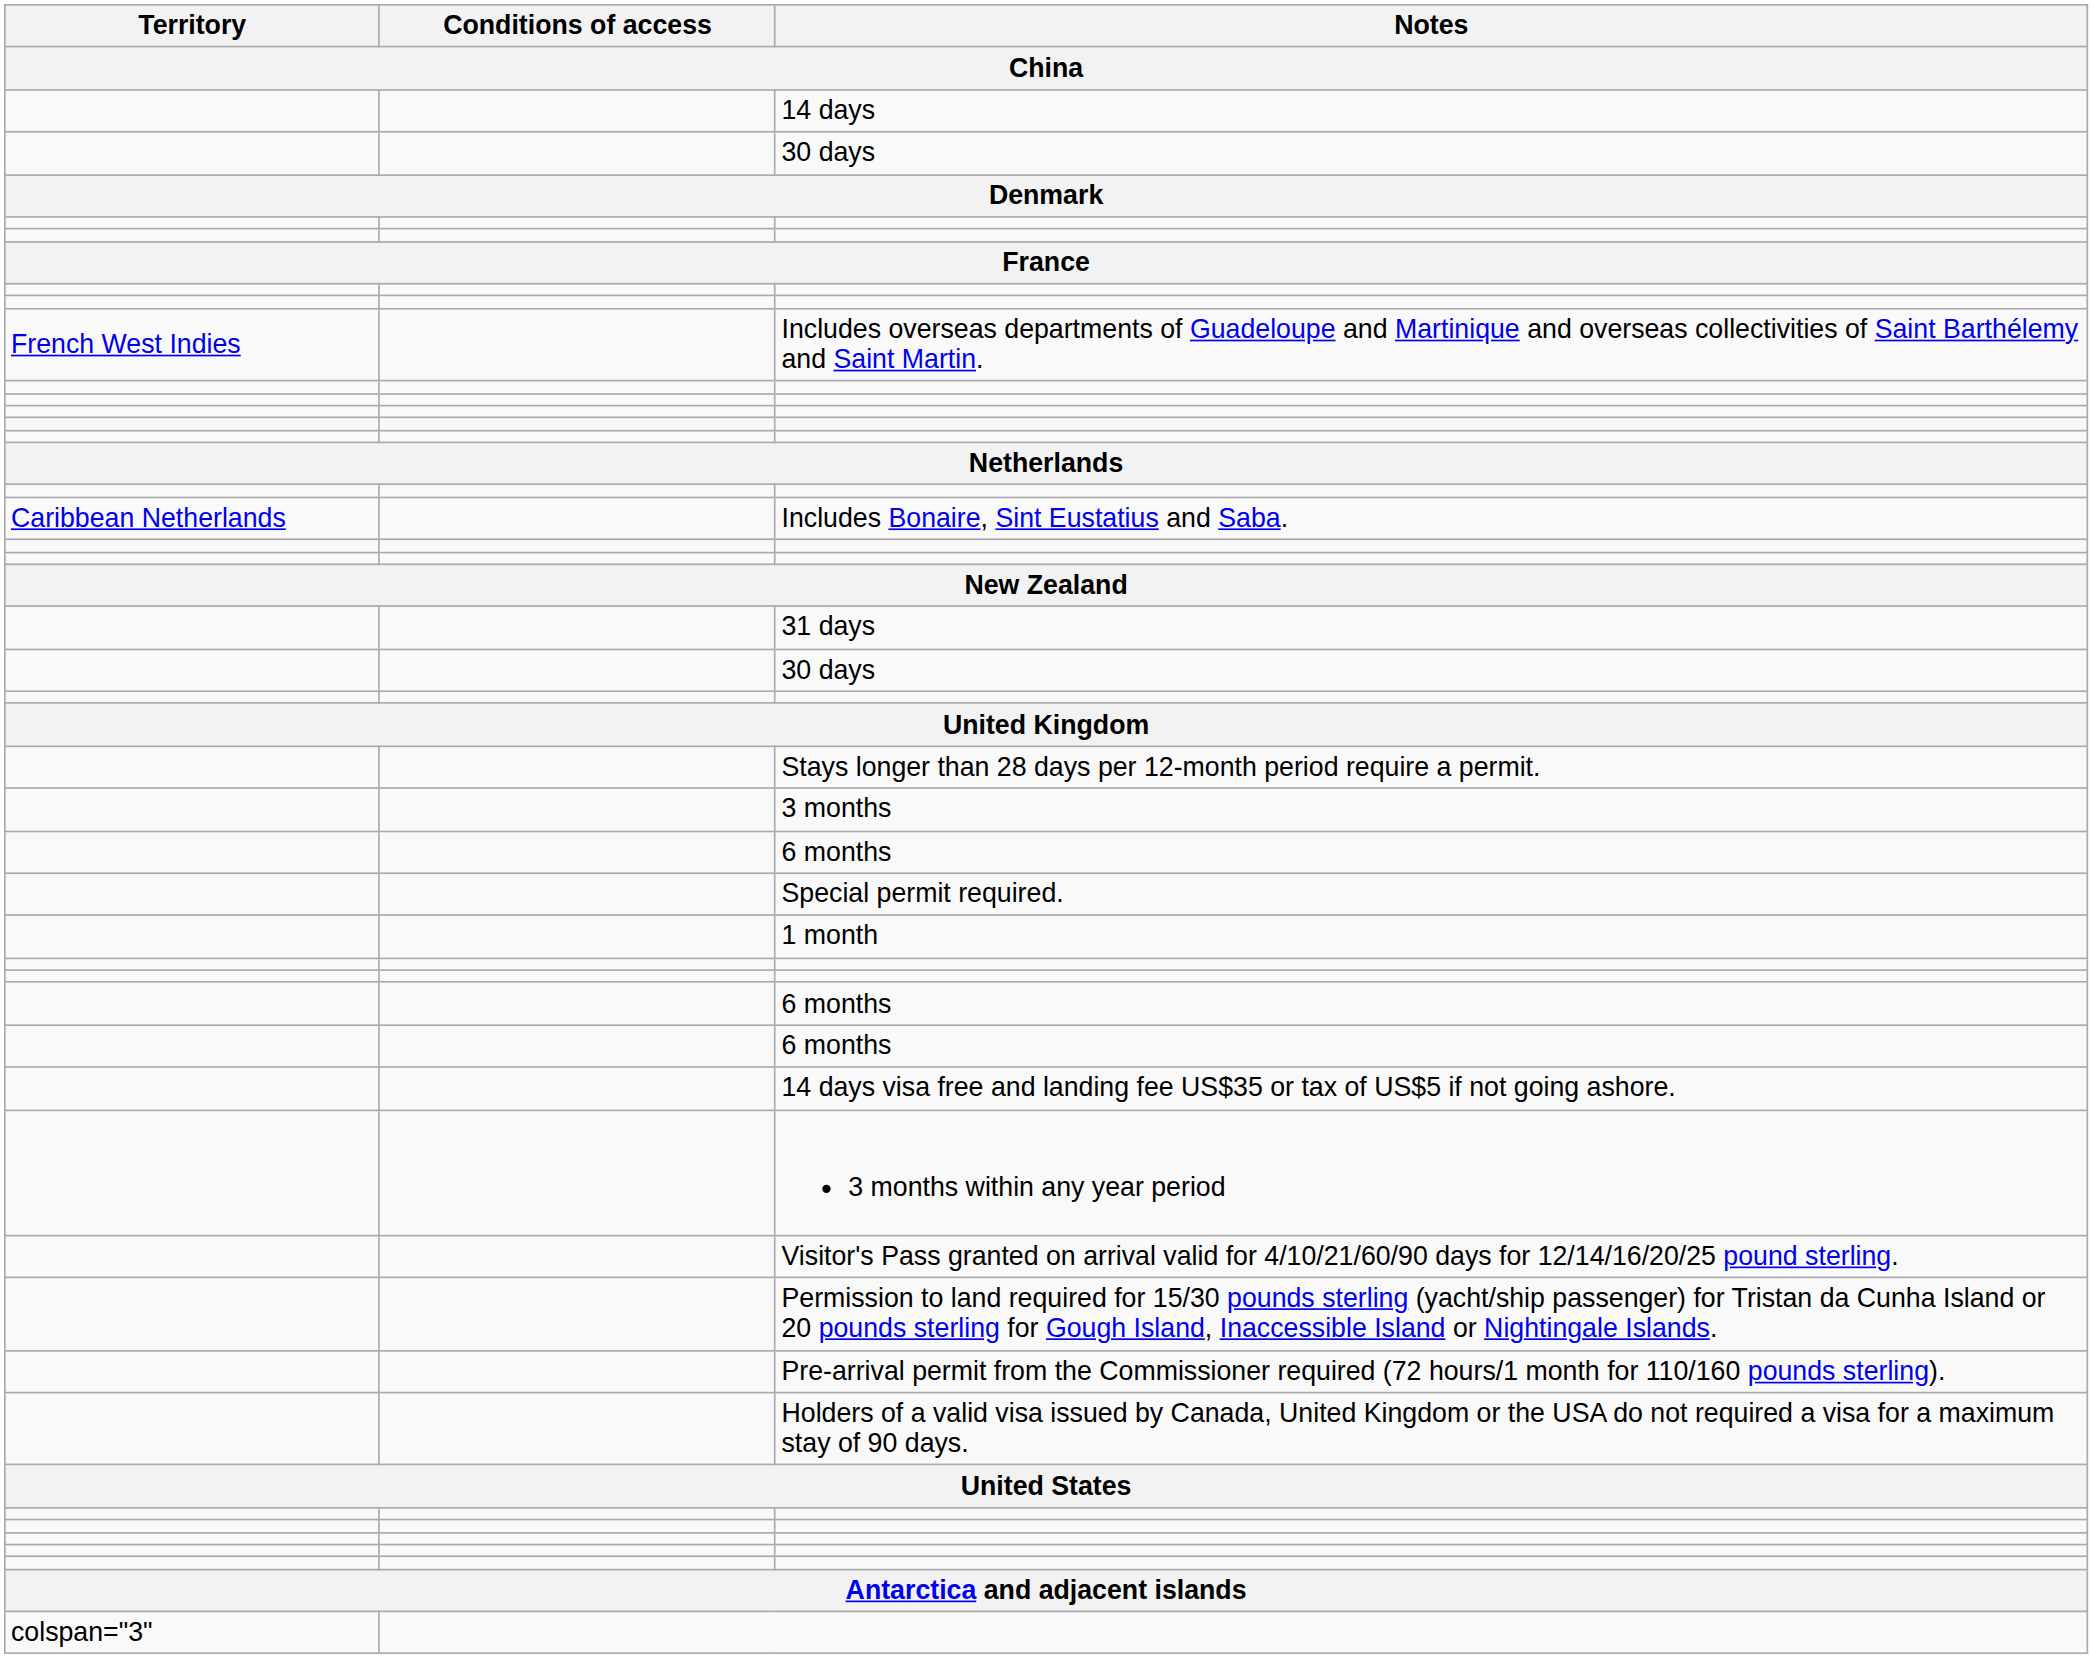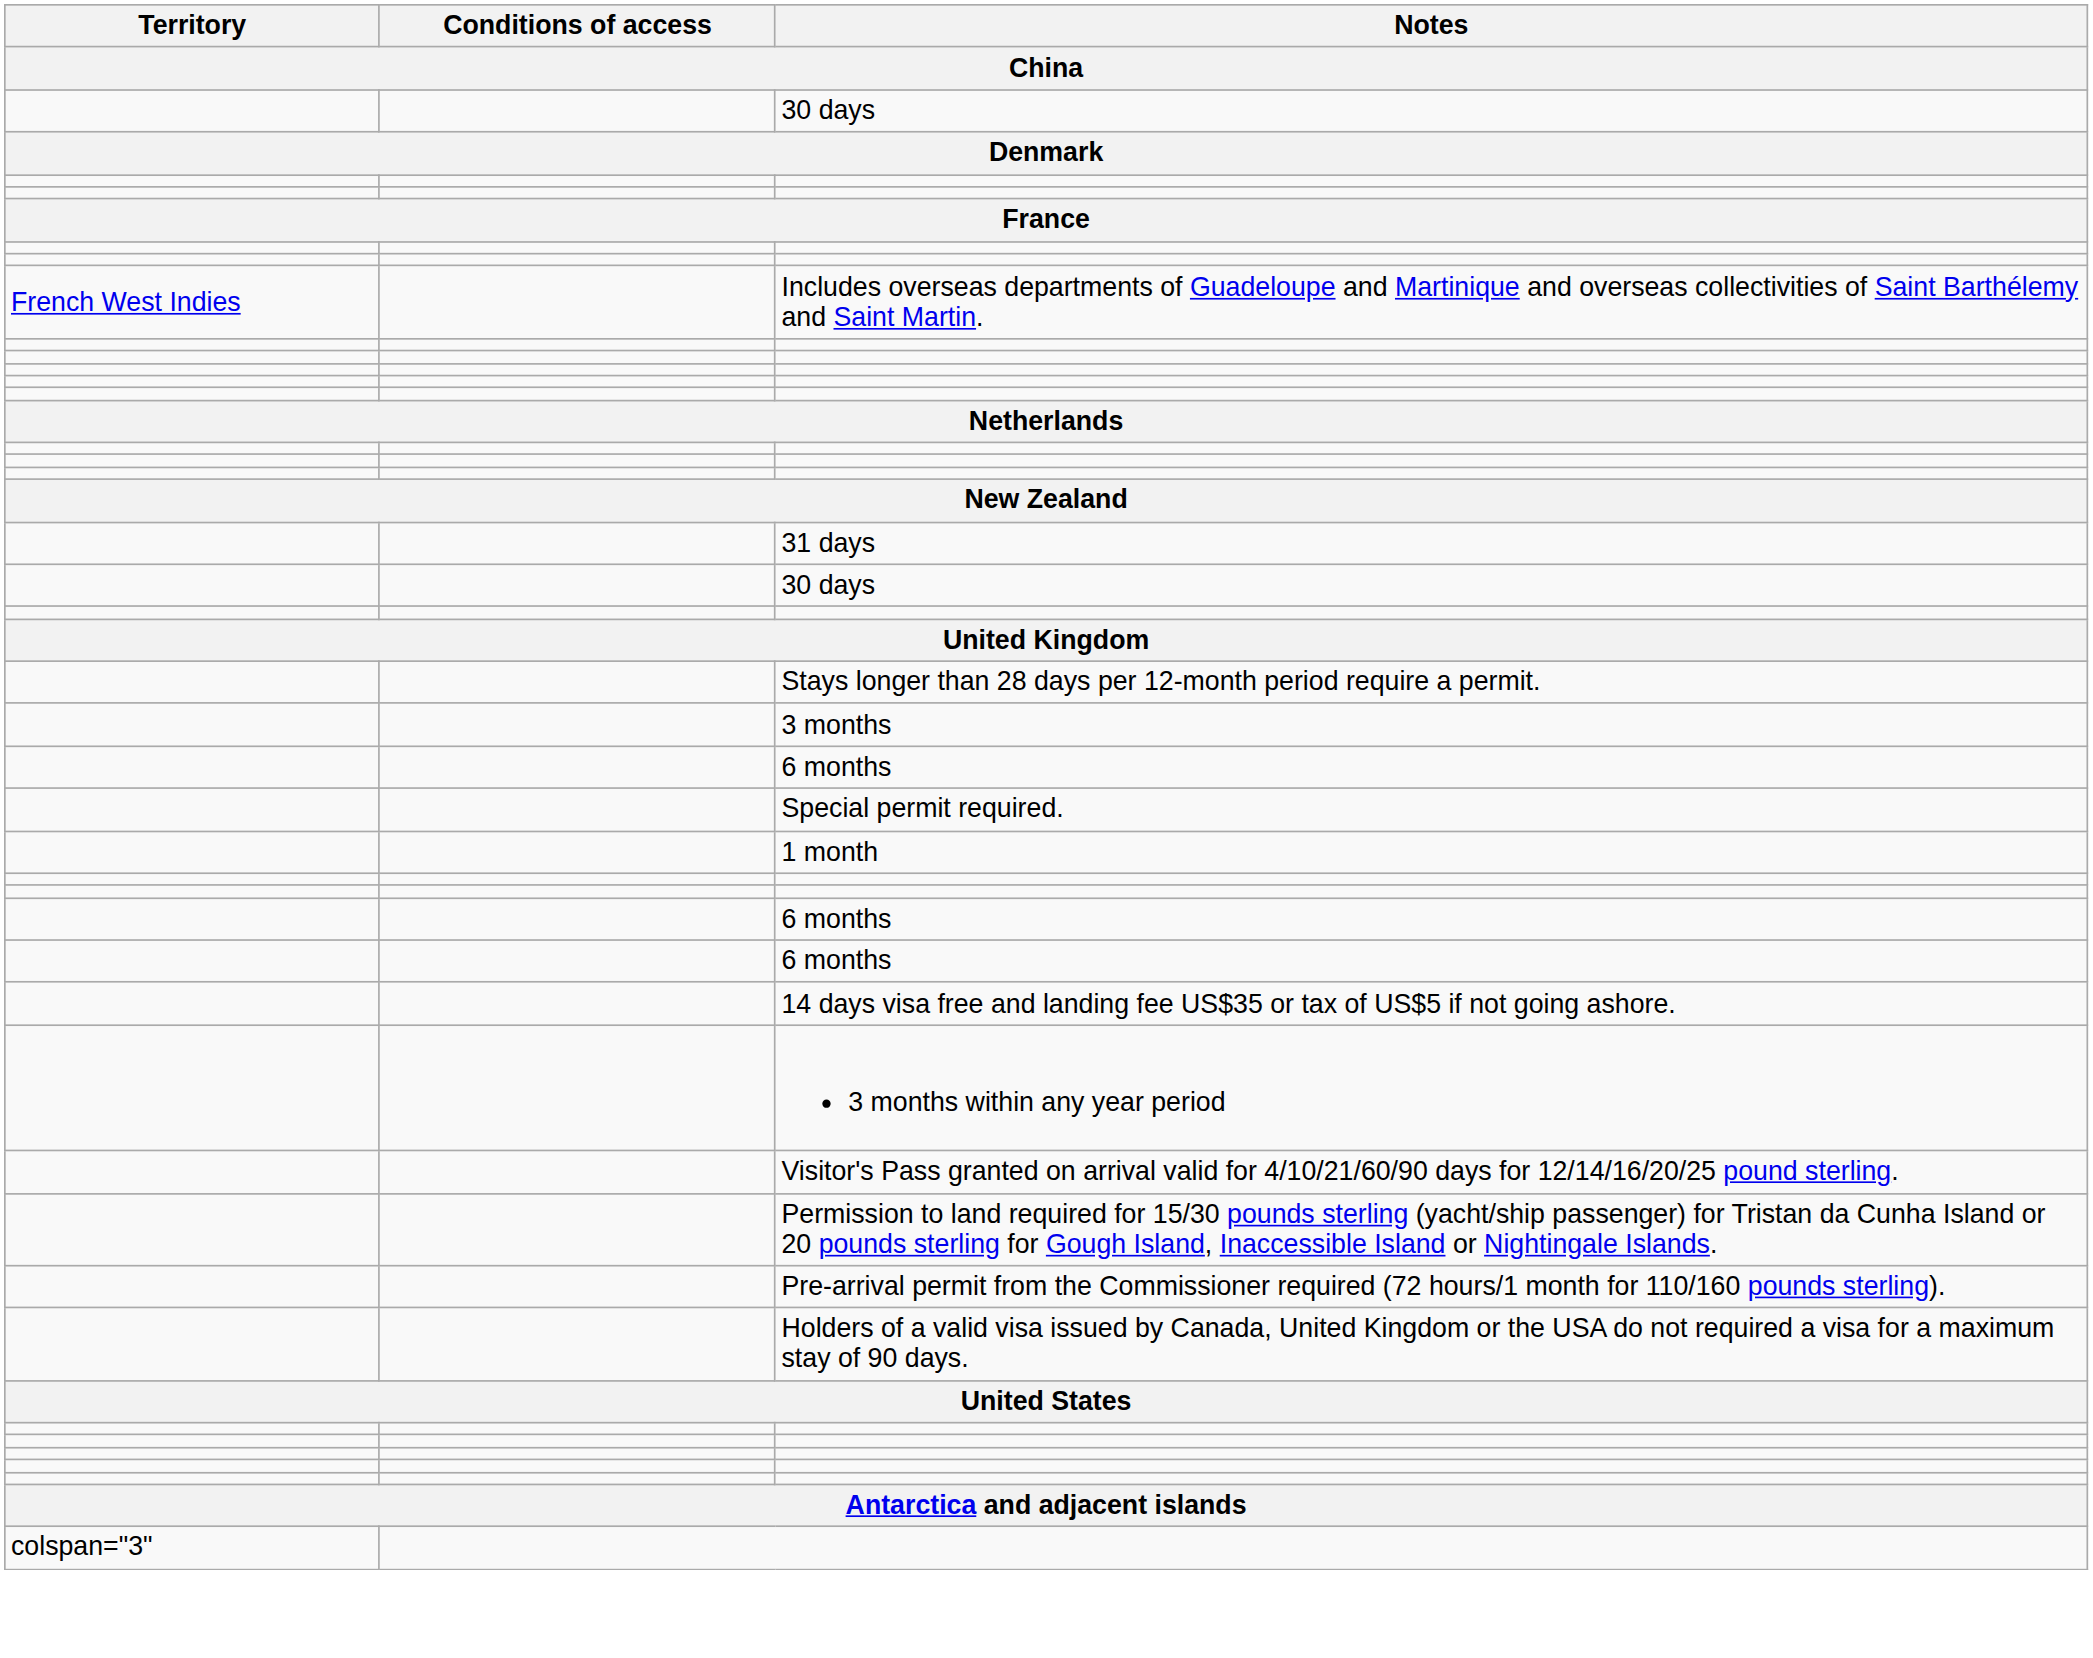- row: 14 days
- row: Caribbean Netherlands | Includes Bonaire, Sint Eustatius and Saba.
